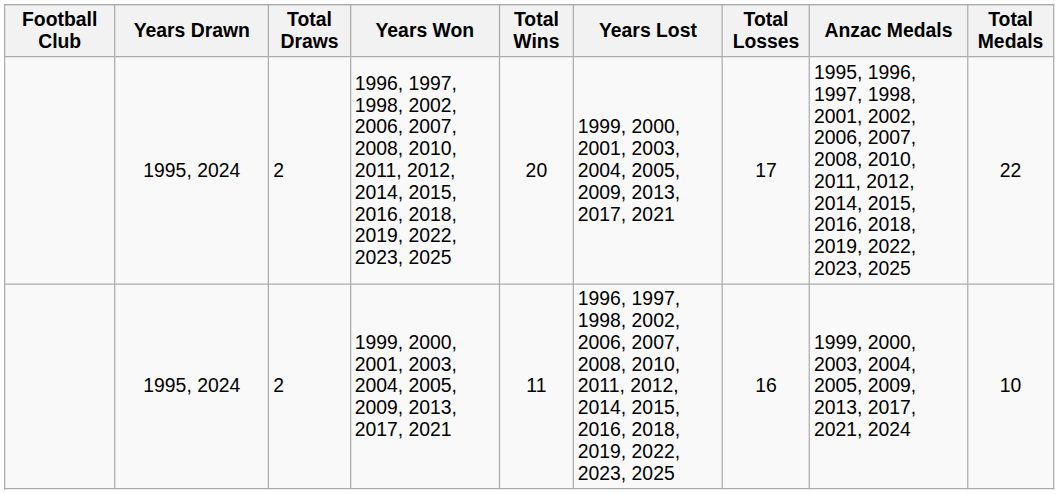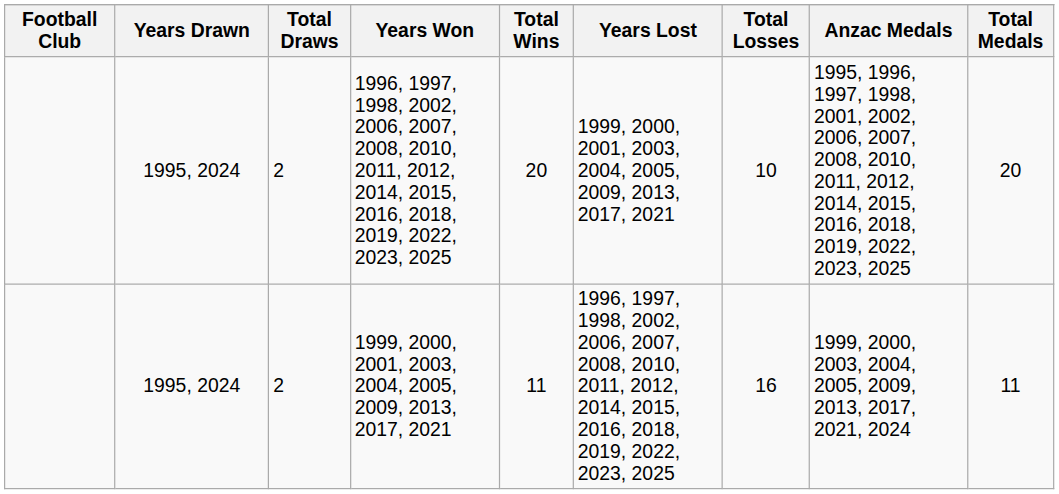row 2 | Total Losses: 17 -> 10
row 2 | Total Medals: 22 -> 20
row 3 | Total Medals: 10 -> 11
